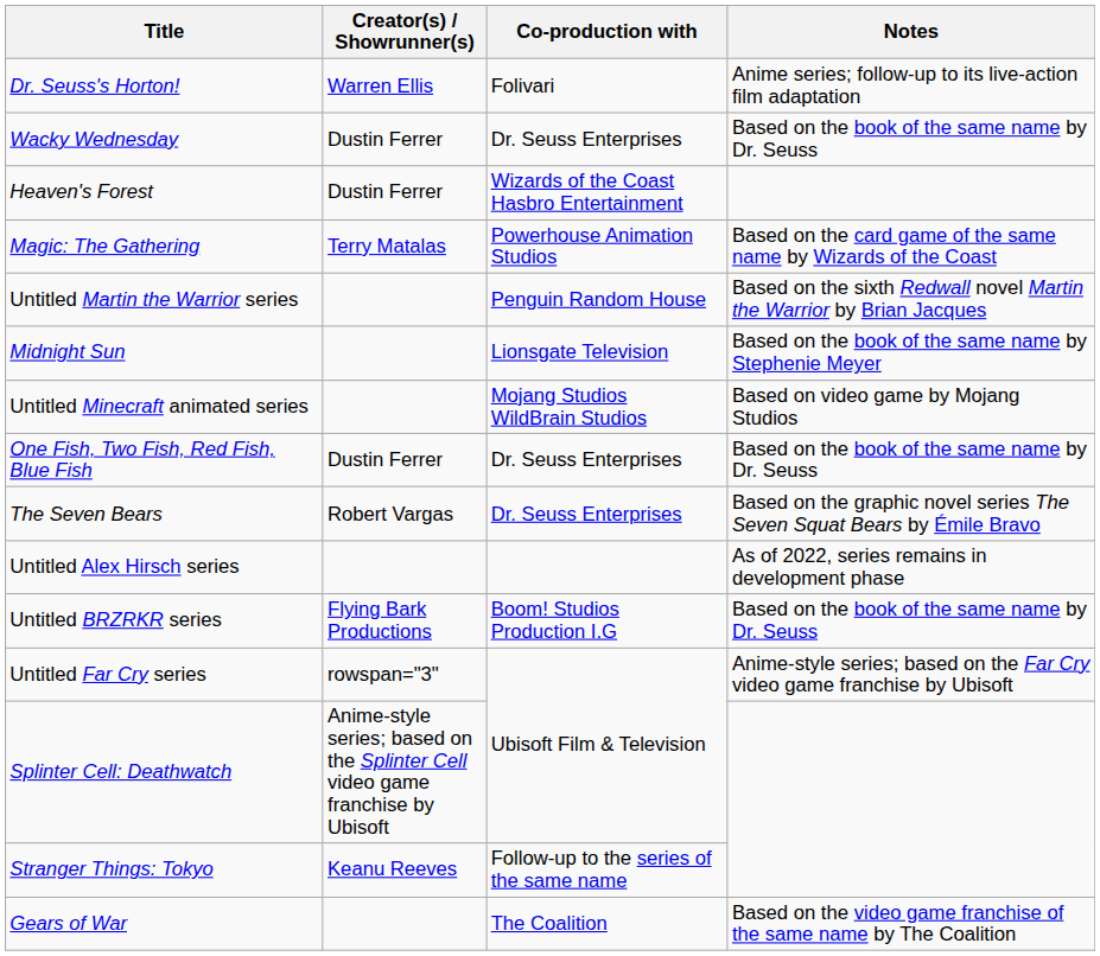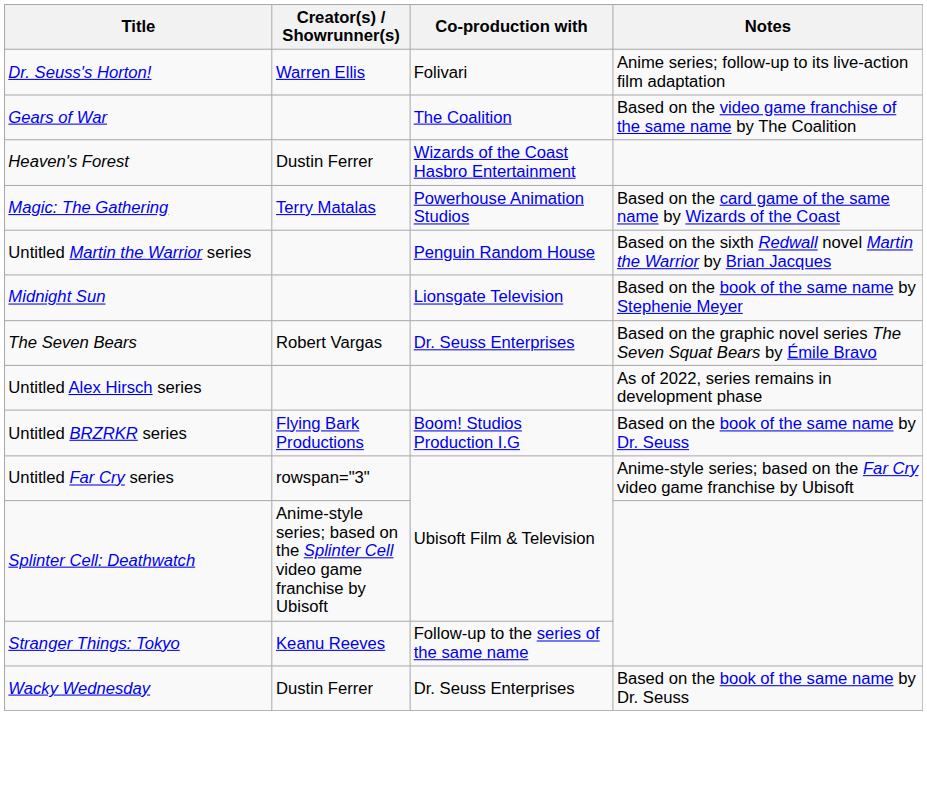rows swapped: Gears of War <-> Wacky Wednesday
- row: Untitled Minecraft animated series | Mojang Studios WildBrain Studios | Based on video game by Mojang Studios
- row: One Fish, Two Fish, Red Fish, Blue Fish | Dustin Ferrer | Dr. Seuss Enterprises | Based on the book of the same name by Dr. Seuss
